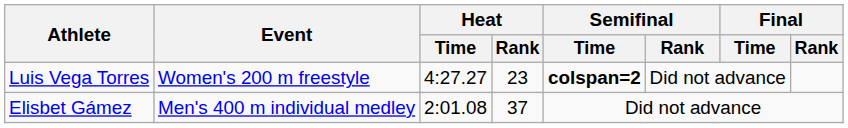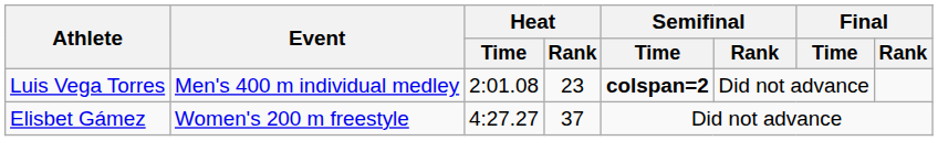Luis Vega Torres | Event: Women's 200 m freestyle -> Men's 400 m individual medley
Luis Vega Torres | Heat / Time: 4:27.27 -> 2:01.08
Elisbet Gámez | Event: Men's 400 m individual medley -> Women's 200 m freestyle
Elisbet Gámez | Heat / Time: 2:01.08 -> 4:27.27
